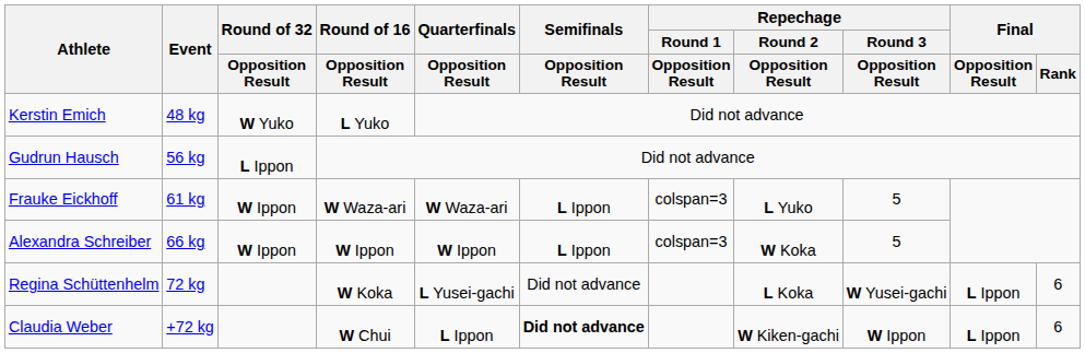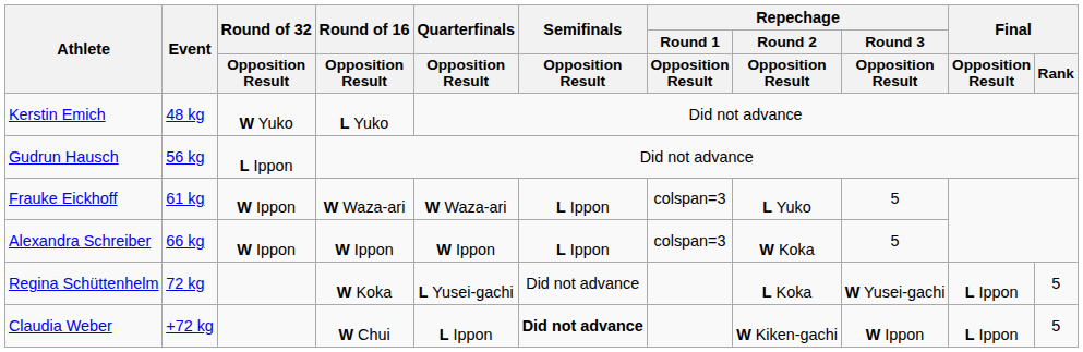Regina Schüttenhelm | Final / Rank: 6 -> 5
Claudia Weber | Final / Rank: 6 -> 5
